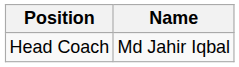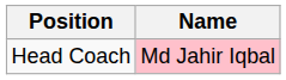Head Coach | Name: no background -> pink background
